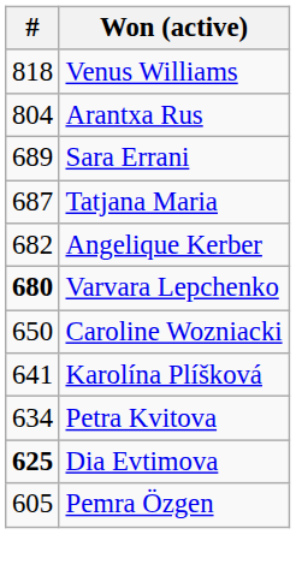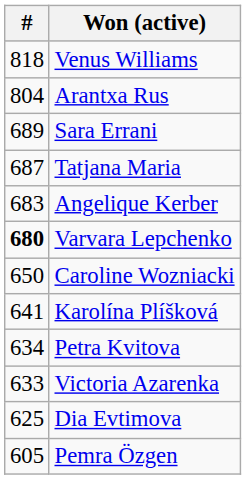Angelique Kerber | #: 682 -> 683
+ row: 633 | Victoria Azarenka
Dia Evtimova | #: bold -> normal
